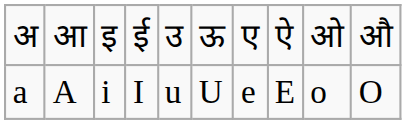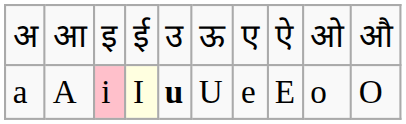a | column 3: no background -> pink background
a | column 4: no background -> lightyellow background
a | column 5: normal -> bold
